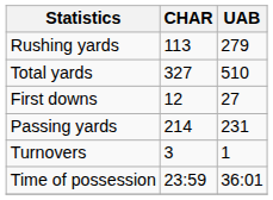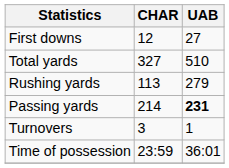rows swapped: First downs <-> Rushing yards
Passing yards | UAB: normal -> bold
